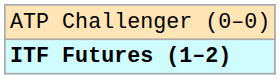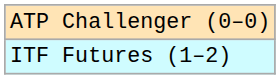row 2 | column 1: bold -> normal
